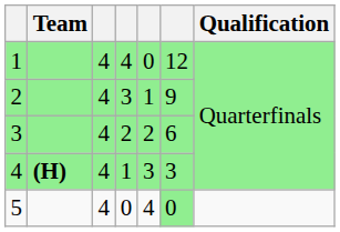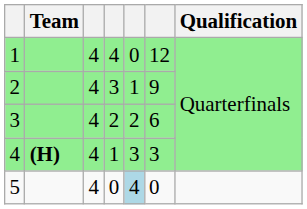5 | column 5: no background -> lightblue background
5 | column 6: lightgreen background -> no background
